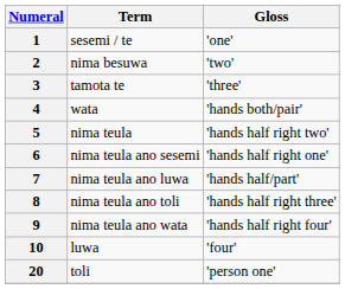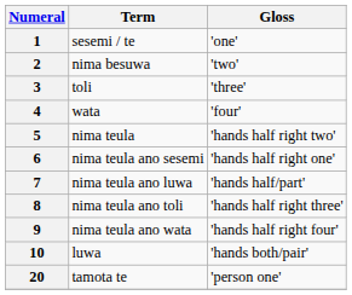3 | Term: tamota te -> toli
4 | Gloss: 'hands both/pair' -> 'four'
10 | Gloss: 'four' -> 'hands both/pair'
20 | Term: toli -> tamota te
